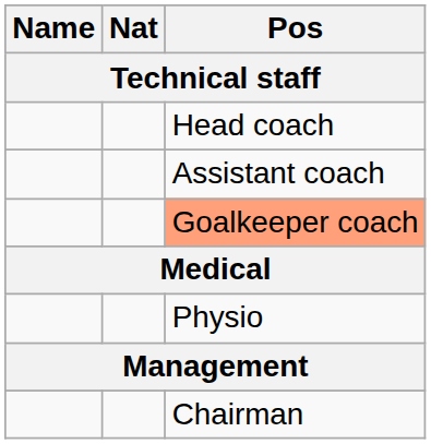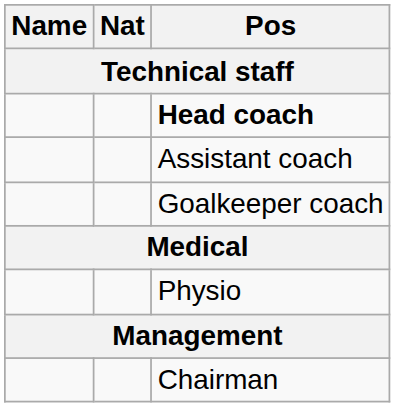Head coach | Pos: normal -> bold
Goalkeeper coach | Pos: lightsalmon background -> no background
